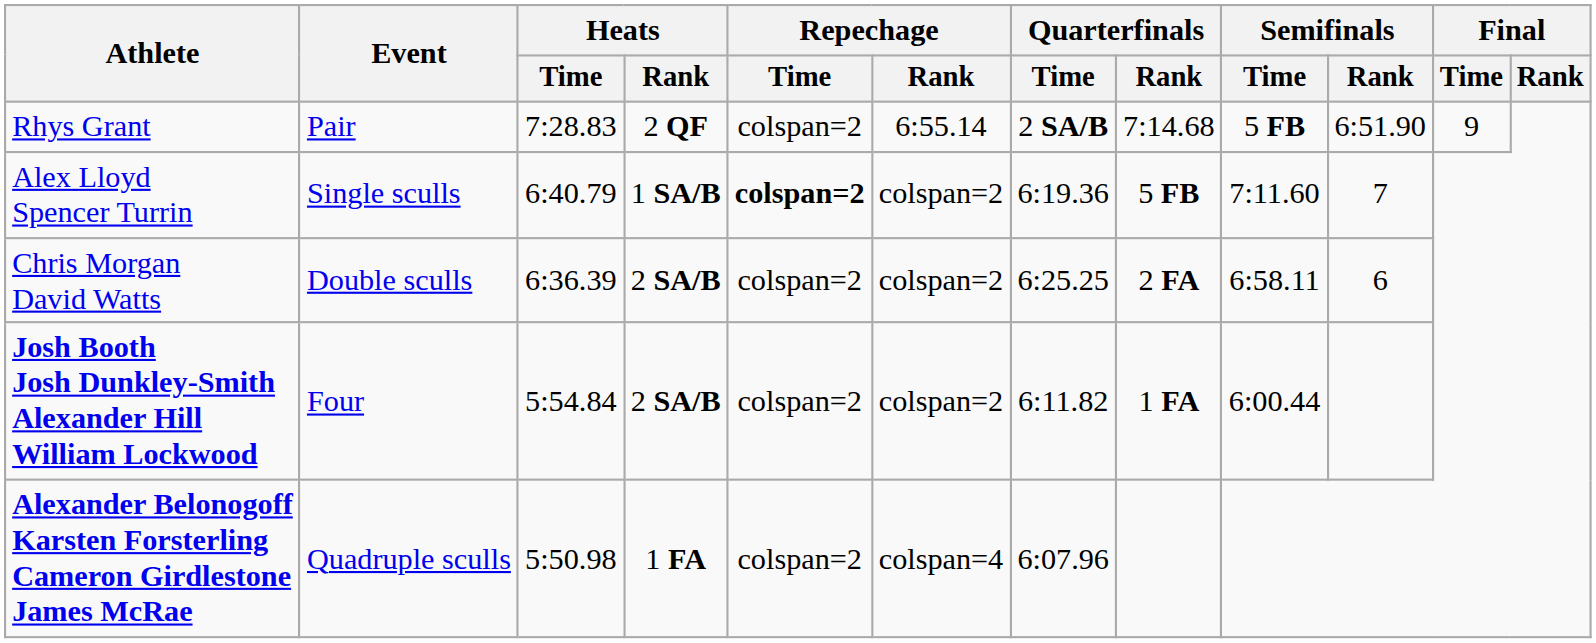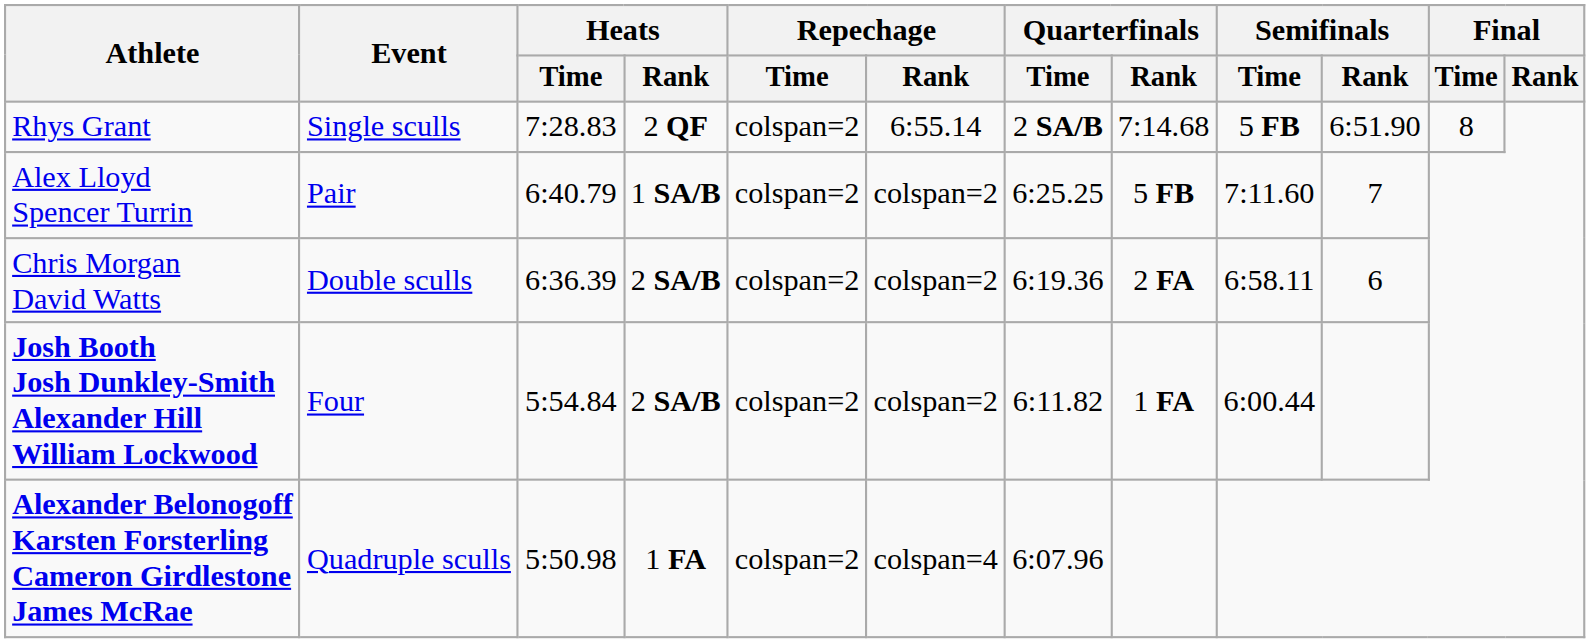Rhys Grant | Event: Pair -> Single sculls
Rhys Grant | Final / Time: 9 -> 8
Alex Lloyd Spencer Turrin | Event: Single sculls -> Pair
Alex Lloyd Spencer Turrin | Repechage / Time: bold -> normal
Alex Lloyd Spencer Turrin | Quarterfinals / Time: 6:19.36 -> 6:25.25
Chris Morgan David Watts | Quarterfinals / Time: 6:25.25 -> 6:19.36
